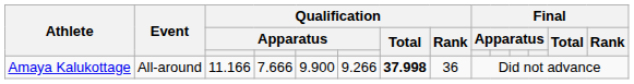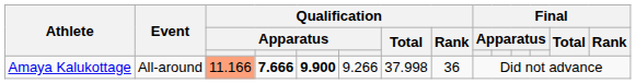row 4 | column 3: no background -> lightsalmon background
row 4 | column 4: normal -> bold
row 4 | column 5: normal -> bold
row 4 | Qualification / Total: bold -> normal
